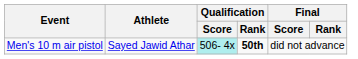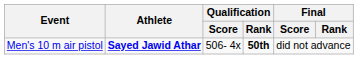Men's 10 m air pistol | Athlete: normal -> bold
Men's 10 m air pistol | Qualification / Score: paleturquoise background -> no background
